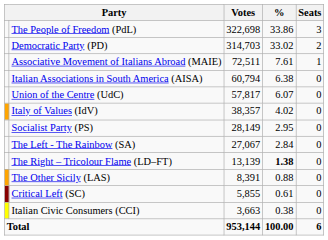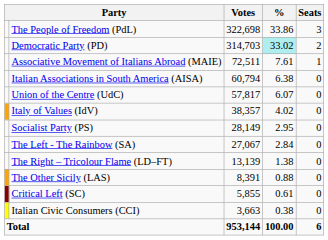Democratic Party (PD) | %: no background -> paleturquoise background
The Right – Tricolour Flame (LD–FT) | %: bold -> normal
